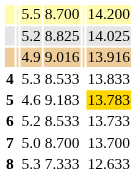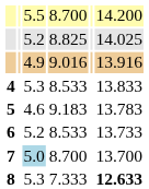5 | column 4: gold background -> no background
7 | column 2: no background -> lightblue background
8 | column 4: normal -> bold
